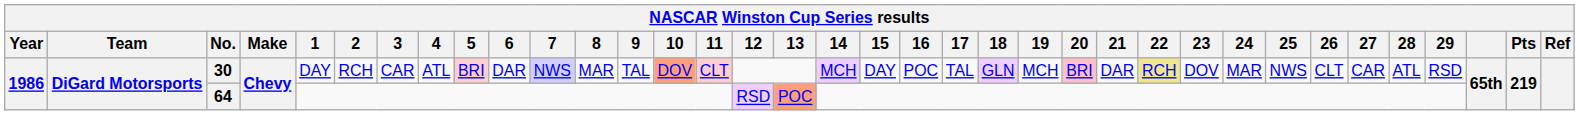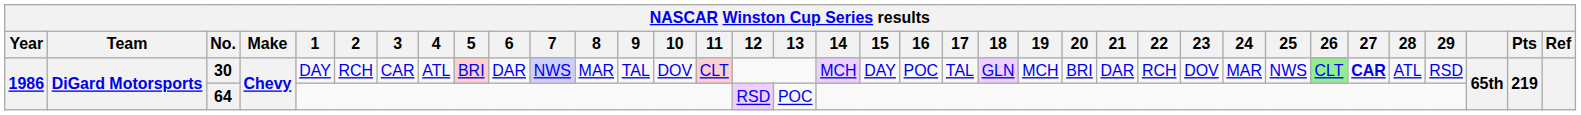30 | 10: lightsalmon background -> no background
30 | 20: pink background -> no background
30 | 22: khaki background -> no background
30 | 26: no background -> lightgreen background
30 | 27: normal -> bold
64 | 13: lightsalmon background -> no background
